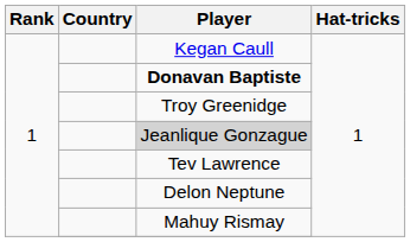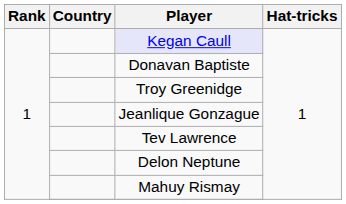Kegan Caull | Player: no background -> lavender background
Donavan Baptiste | Player: bold -> normal
Jeanlique Gonzague | Player: lightgrey background -> no background
